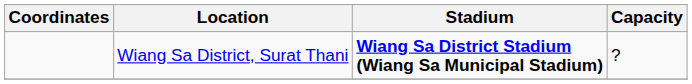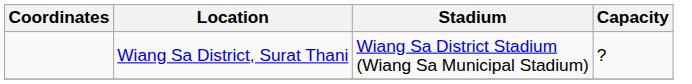Wiang Sa District, Surat Thani | Stadium: bold -> normal
